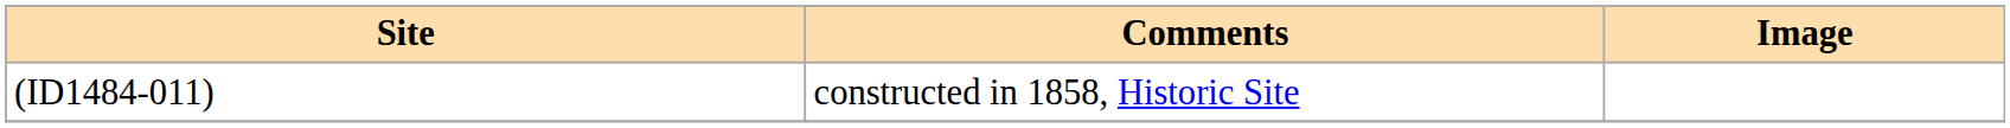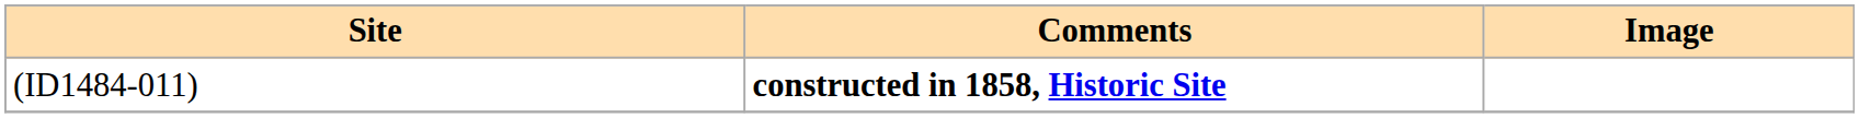(ID1484-011) | Comments: normal -> bold
